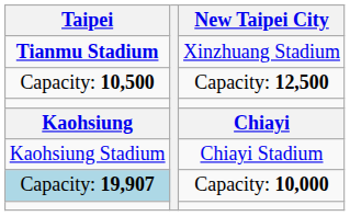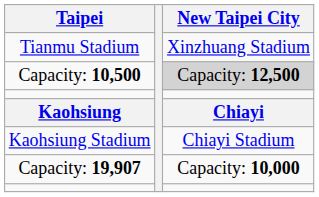Tianmu Stadium | Taipei: bold -> normal
Capacity: 10,500 | New Taipei City: no background -> lightgrey background
Capacity: 19,907 | Taipei: lightblue background -> no background
